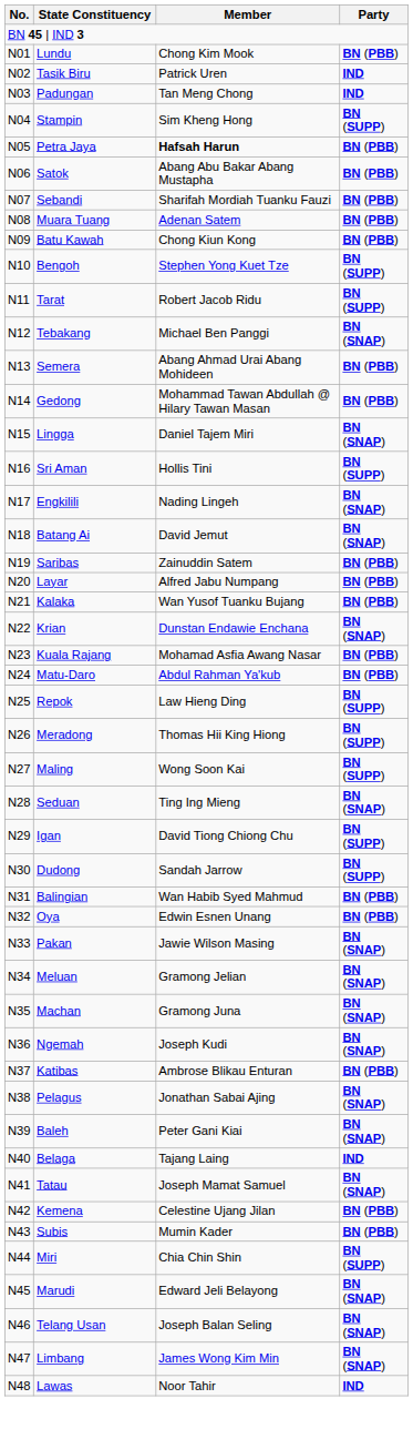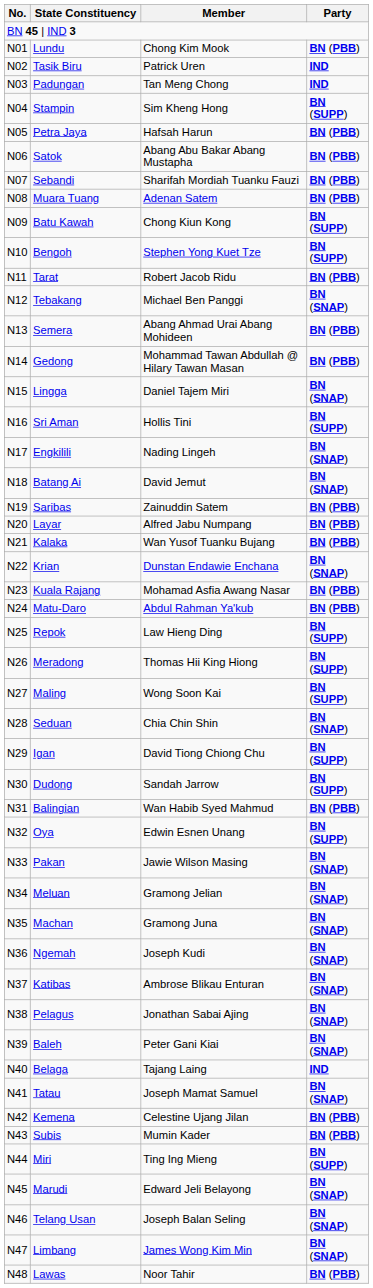Petra Jaya | Member: bold -> normal
Batu Kawah | Party: BN (PBB) -> BN (SUPP)
Tarat | Party: BN (SUPP) -> BN (PBB)
Seduan | Member: Ting Ing Mieng -> Chia Chin Shin
Oya | Party: BN (PBB) -> BN (SUPP)
Katibas | Party: BN (PBB) -> BN (SNAP)
Miri | Member: Chia Chin Shin -> Ting Ing Mieng
Lawas | Party: IND -> BN (PBB)
